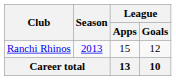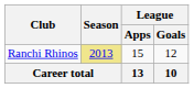Ranchi Rhinos | Season: no background -> khaki background
